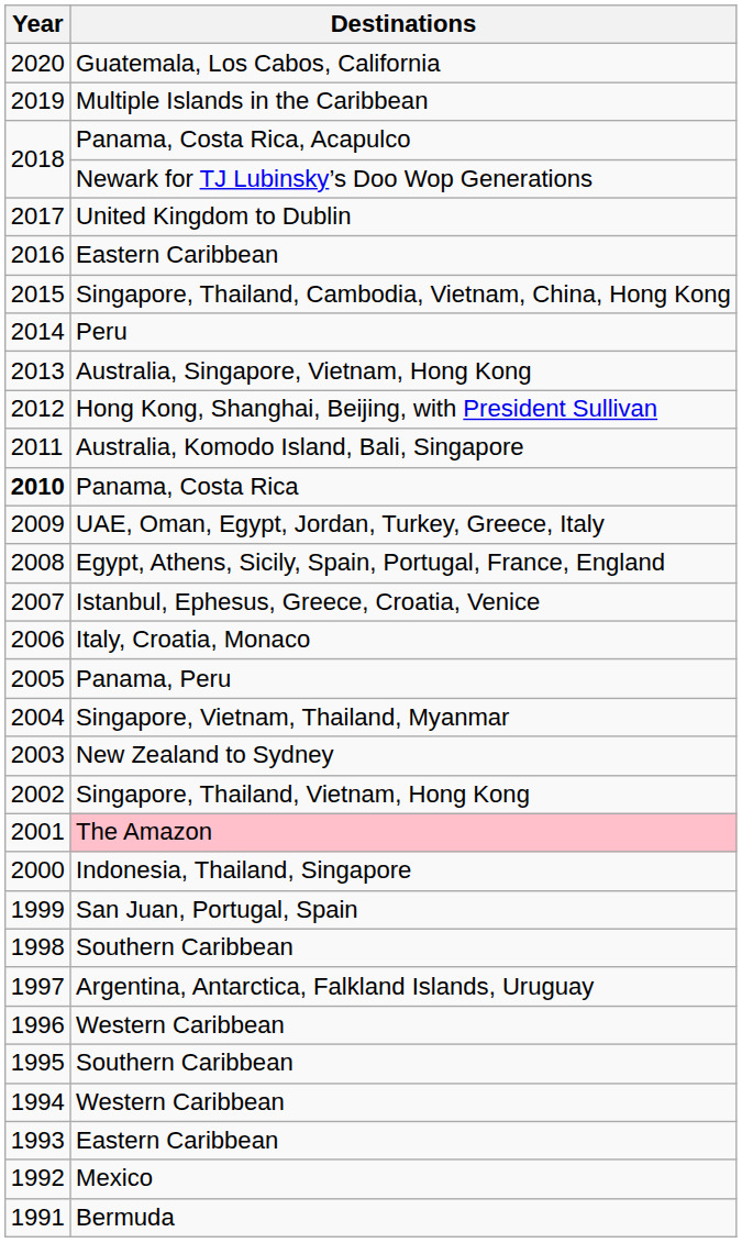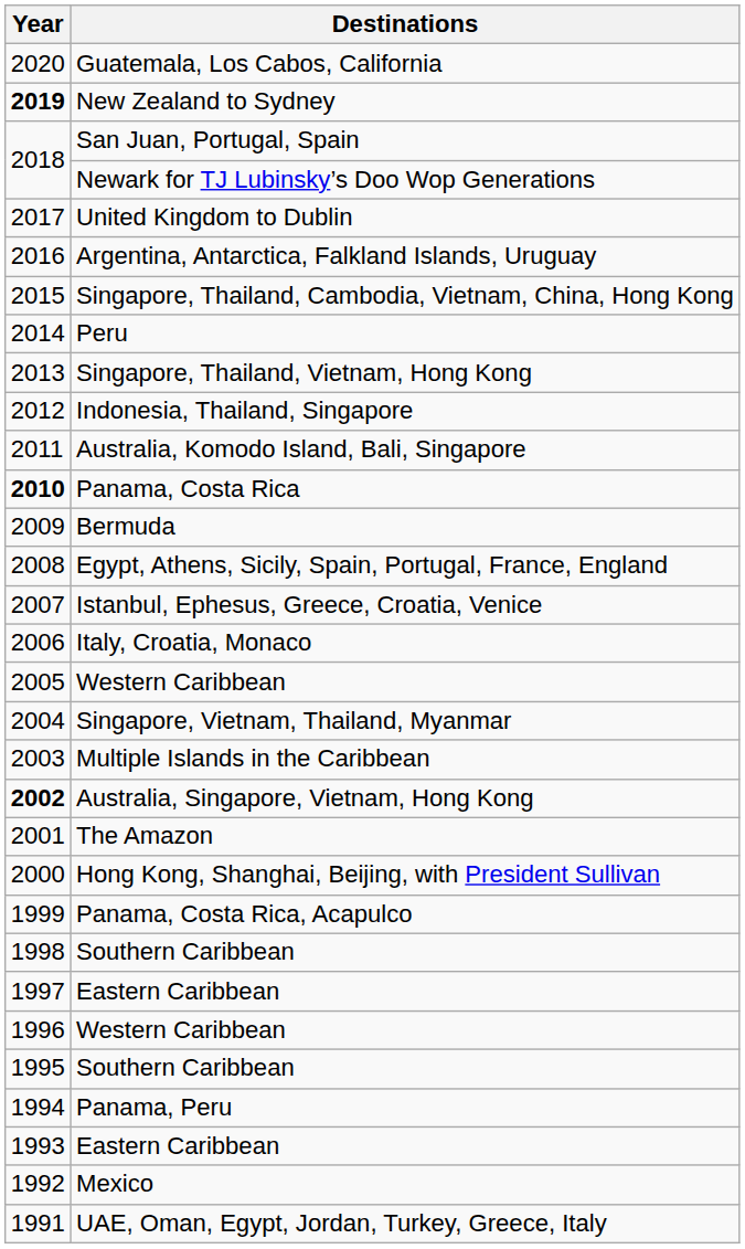row 3 | Year: normal -> bold
row 3 | Destinations: Multiple Islands in the Caribbean -> New Zealand to Sydney
row 4 | Destinations: Panama, Costa Rica, Acapulco -> San Juan, Portugal, Spain
row 7 | Destinations: Eastern Caribbean -> Argentina, Antarctica, Falkland Islands, Uruguay
row 10 | Destinations: Australia, Singapore, Vietnam, Hong Kong -> Singapore, Thailand, Vietnam, Hong Kong
row 11 | Destinations: Hong Kong, Shanghai, Beijing, with President Sullivan -> Indonesia, Thailand, Singapore
row 14 | Destinations: UAE, Oman, Egypt, Jordan, Turkey, Greece, Italy -> Bermuda
row 18 | Destinations: Panama, Peru -> Western Caribbean
row 20 | Destinations: New Zealand to Sydney -> Multiple Islands in the Caribbean
row 21 | Year: normal -> bold
row 21 | Destinations: Singapore, Thailand, Vietnam, Hong Kong -> Australia, Singapore, Vietnam, Hong Kong
row 22 | Destinations: pink background -> no background
row 23 | Destinations: Indonesia, Thailand, Singapore -> Hong Kong, Shanghai, Beijing, with President Sullivan
row 24 | Destinations: San Juan, Portugal, Spain -> Panama, Costa Rica, Acapulco
row 26 | Destinations: Argentina, Antarctica, Falkland Islands, Uruguay -> Eastern Caribbean
row 29 | Destinations: Western Caribbean -> Panama, Peru
row 32 | Destinations: Bermuda -> UAE, Oman, Egypt, Jordan, Turkey, Greece, Italy
